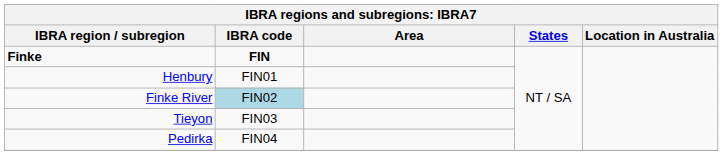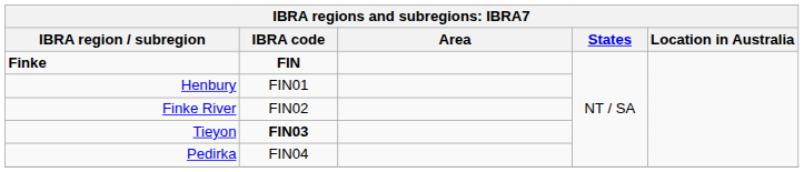Finke River | IBRA code: lightblue background -> no background
Tieyon | IBRA code: normal -> bold
